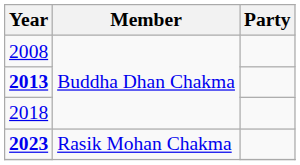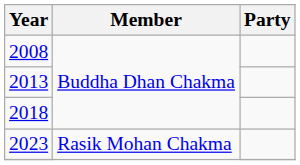2013 | Year: bold -> normal
2023 | Year: bold -> normal
